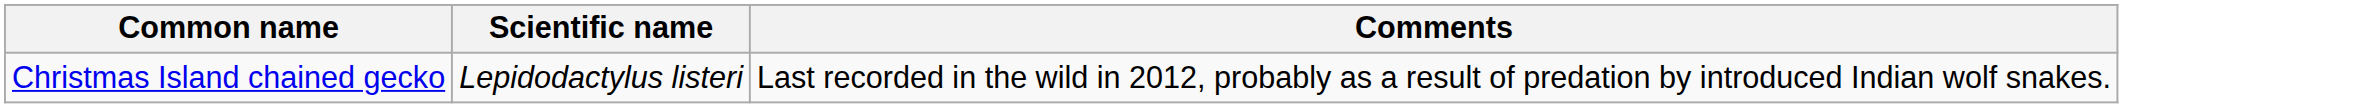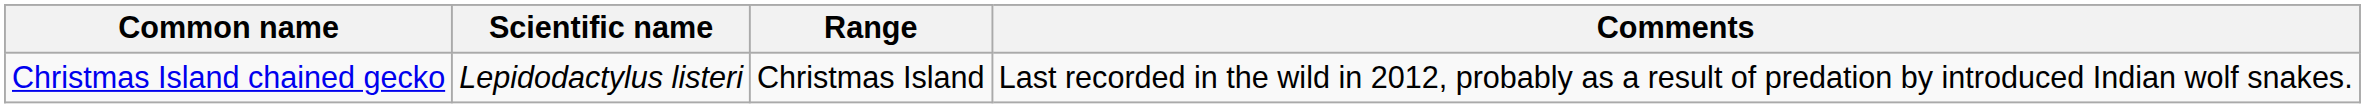+ column: Range | Christmas Island
